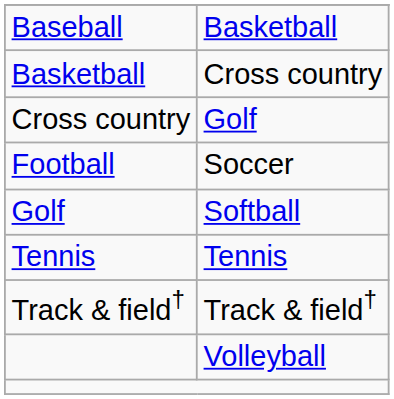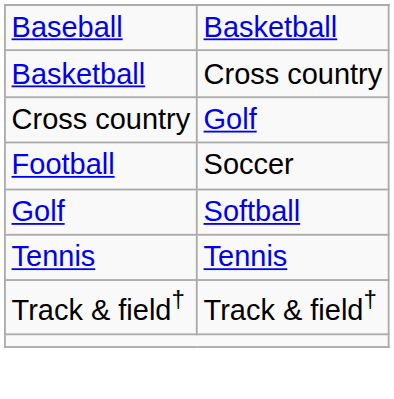- row: Volleyball
